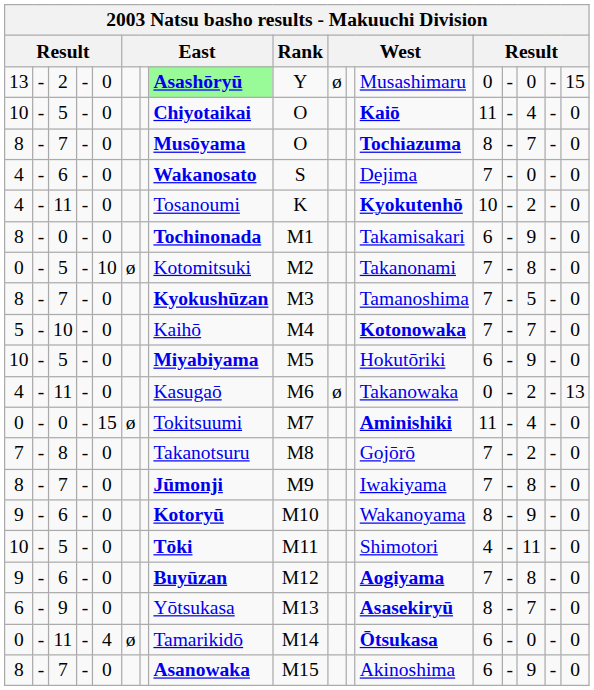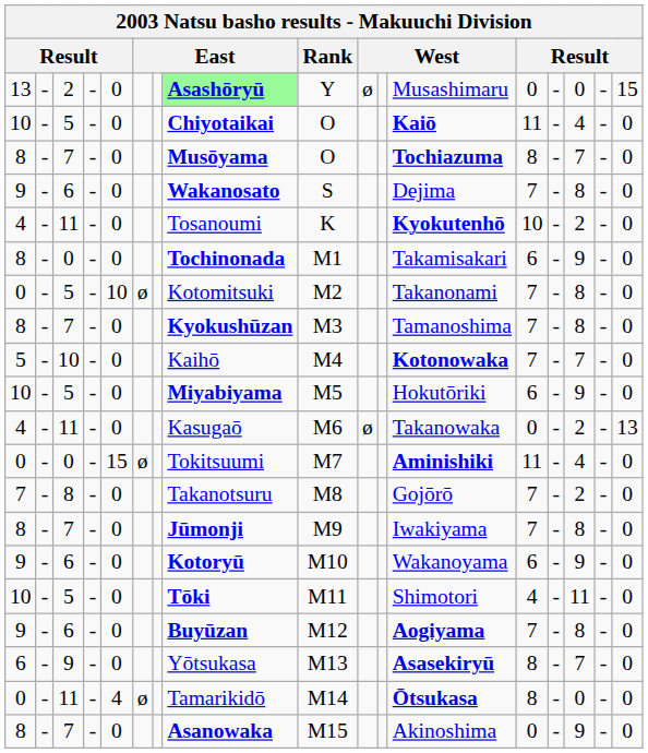row 6 | column 1: 4 -> 9
row 6 | column 15: 0 -> 8
row 10 | column 15: 5 -> 8
row 17 | column 13: 8 -> 6
row 21 | column 13: 6 -> 8
row 22 | column 13: 6 -> 0
